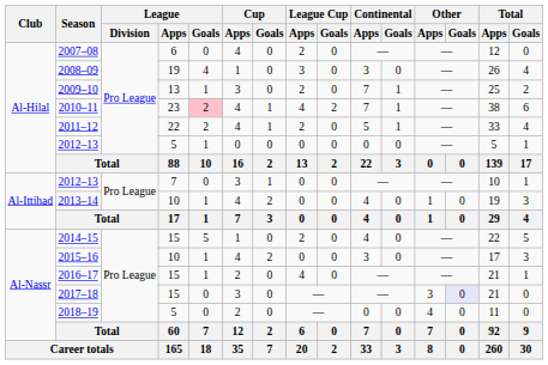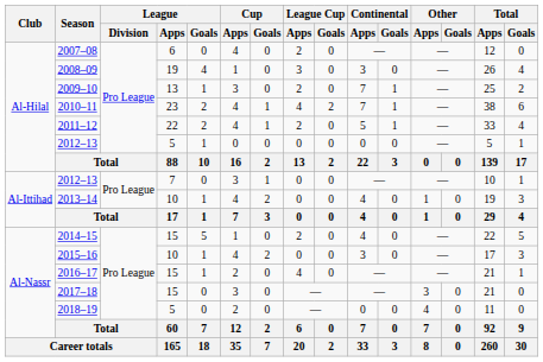2010–11 | League / Goals: pink background -> no background
2017–18 | Other / Goals: lavender background -> no background
